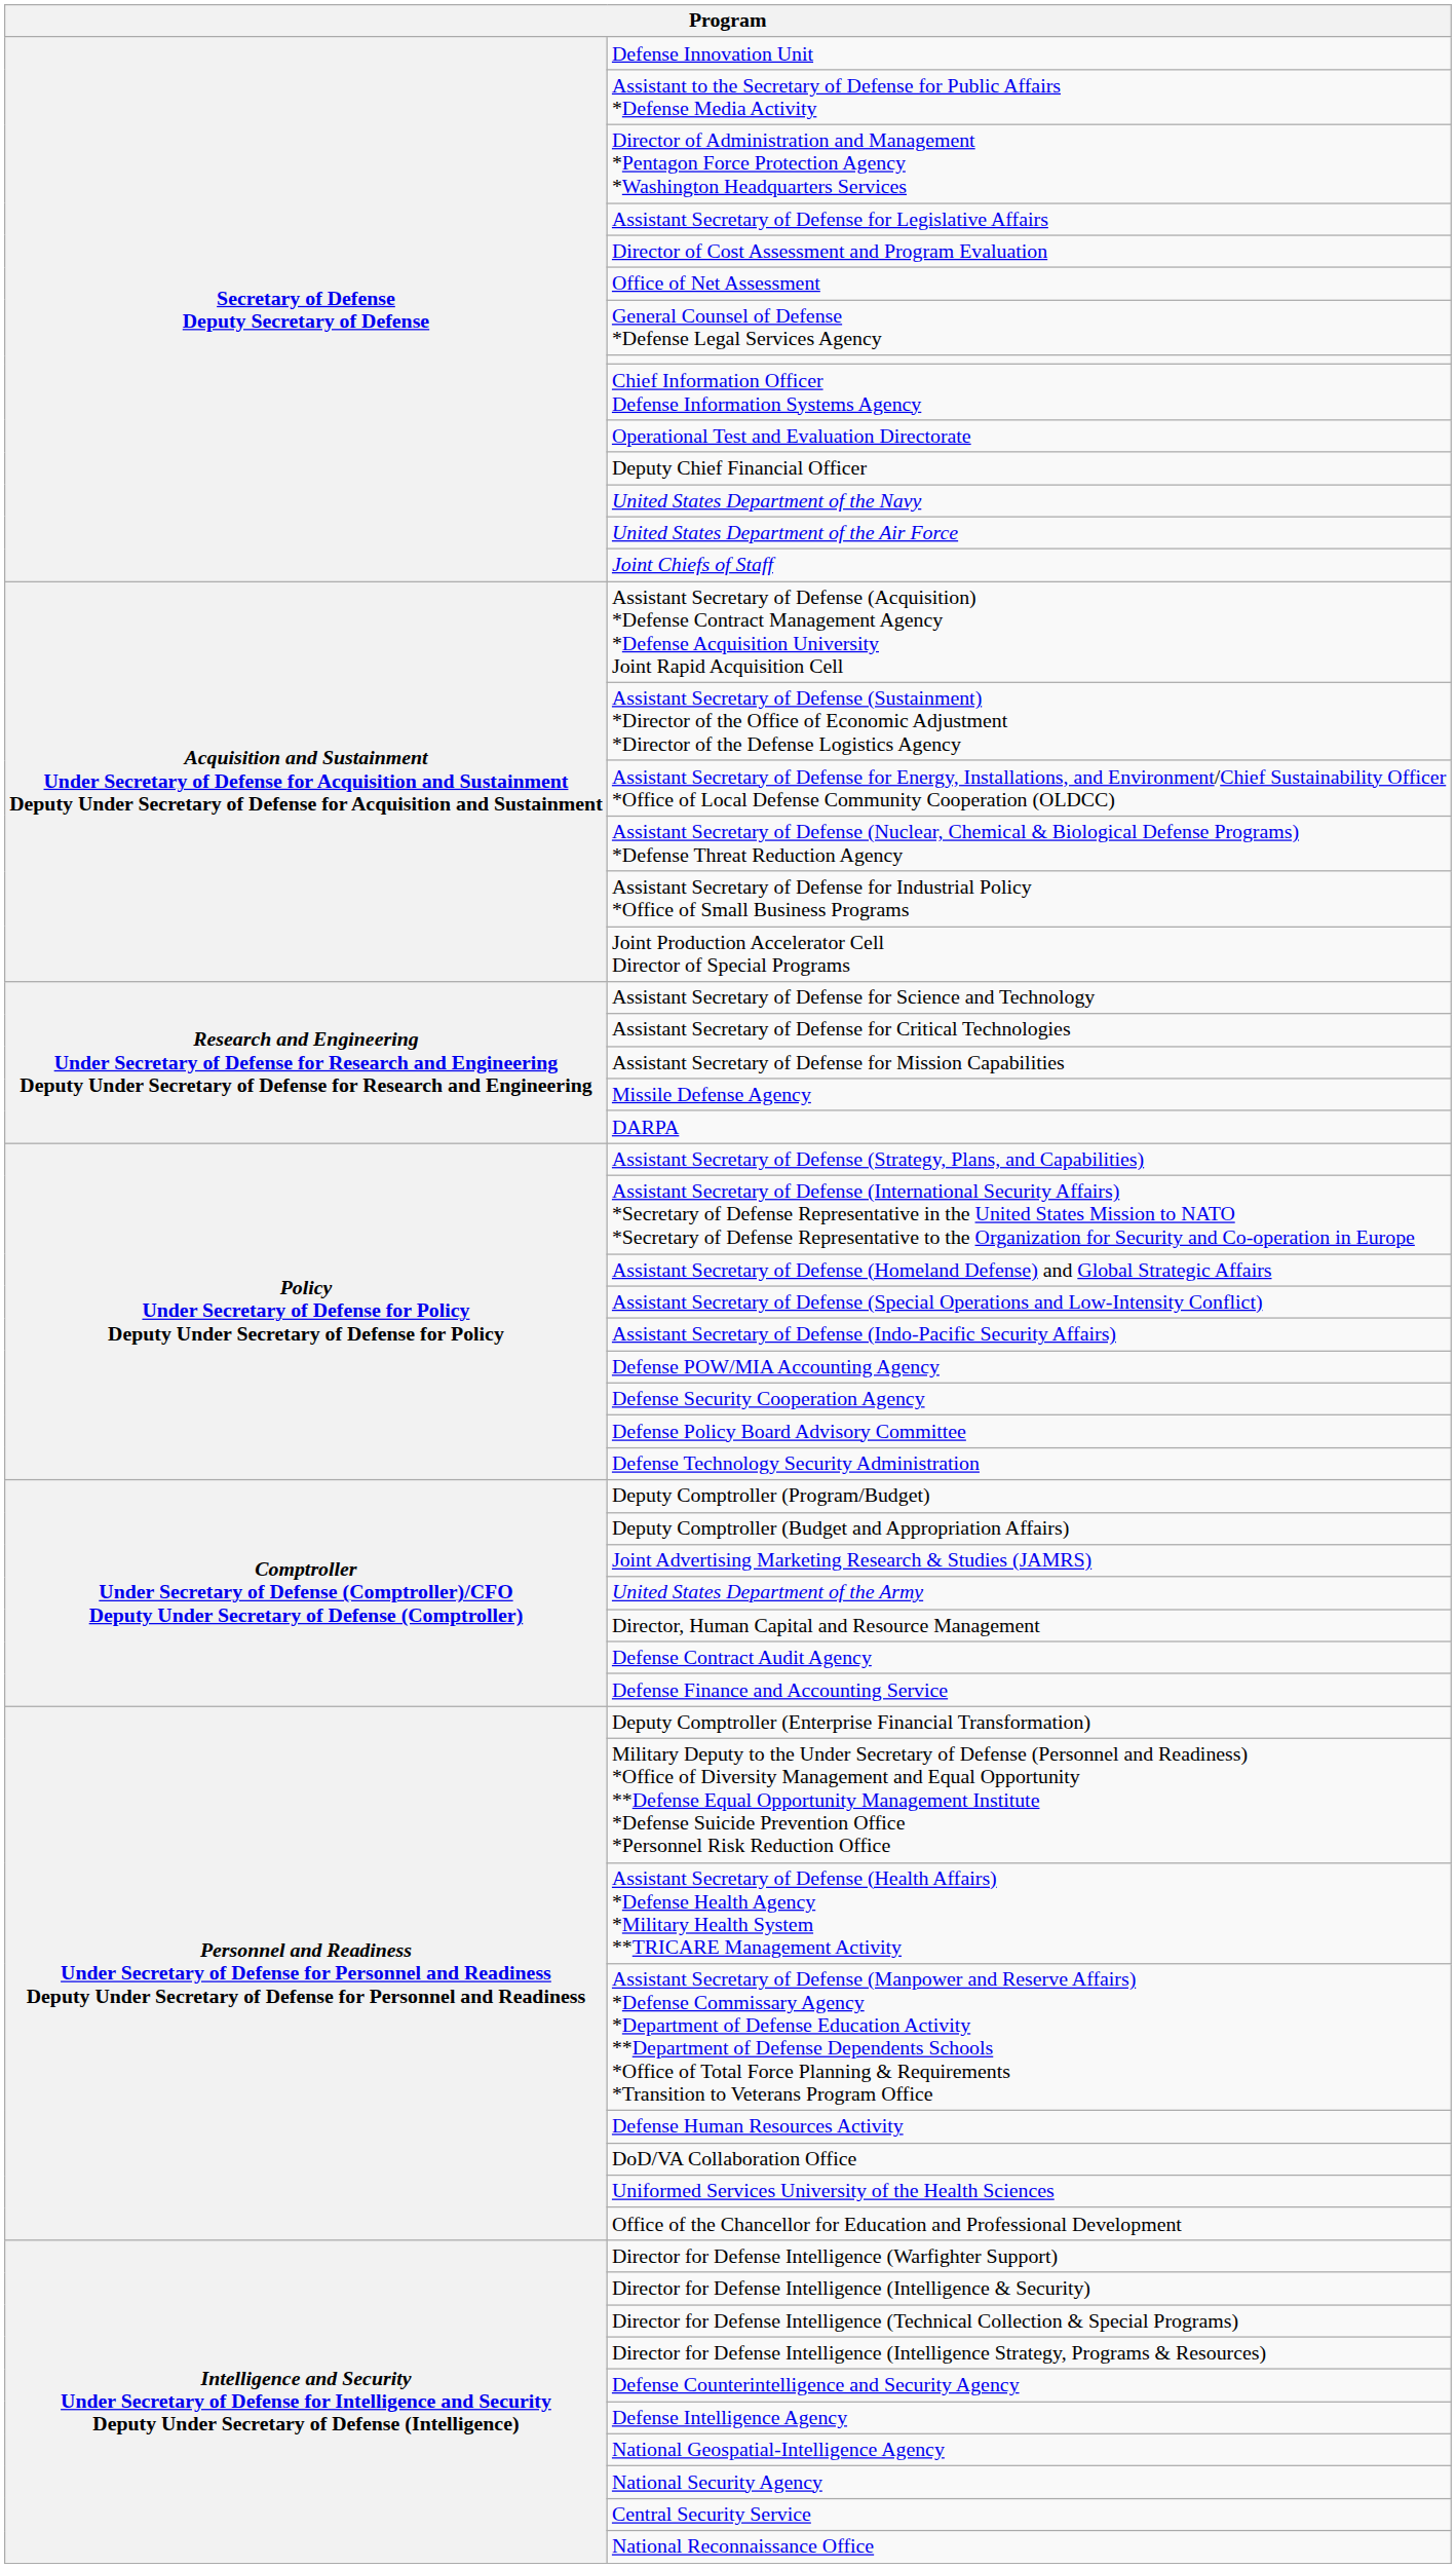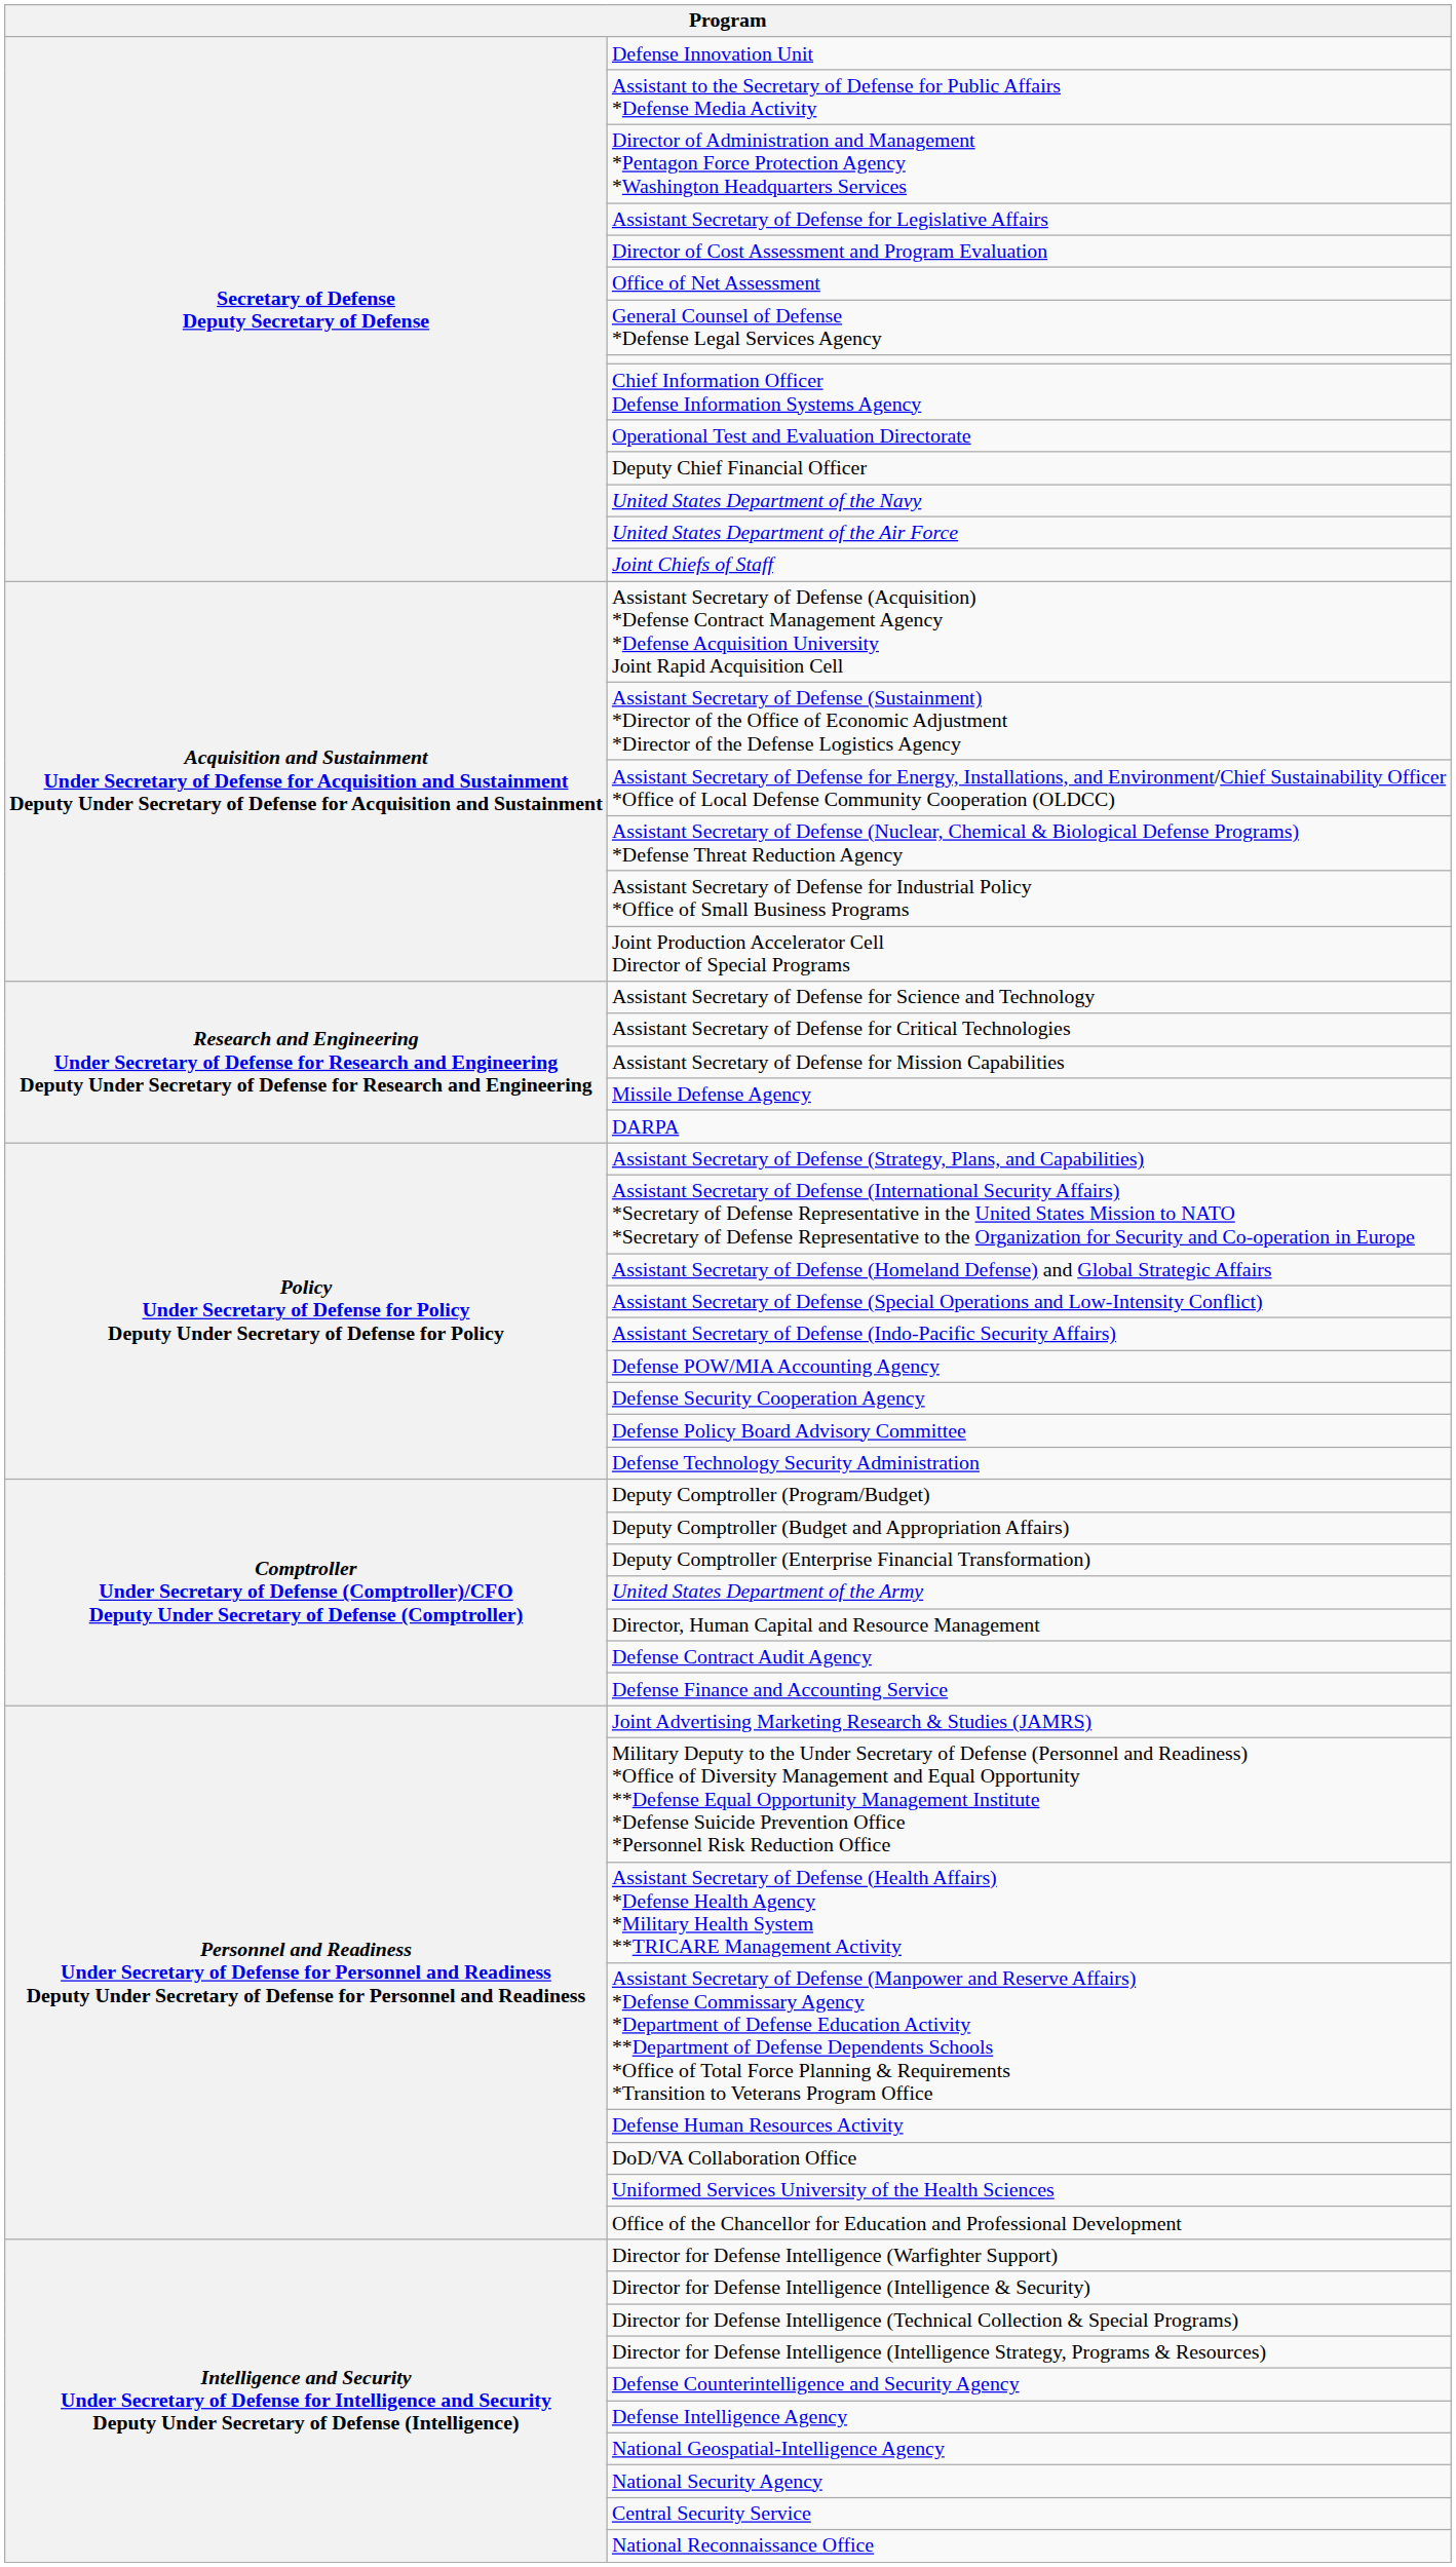row 38 | column 2: Joint Advertising Marketing Research & Studies (JAMRS) -> Deputy Comptroller (Enterprise Financial Transformation)
row 43 | column 2: Deputy Comptroller (Enterprise Financial Transformation) -> Joint Advertising Marketing Research & Studies (JAMRS)
